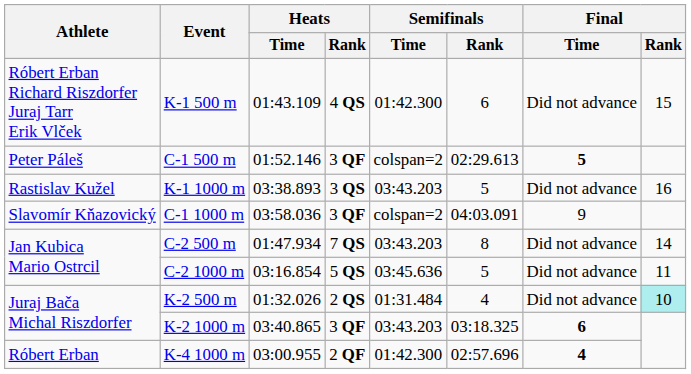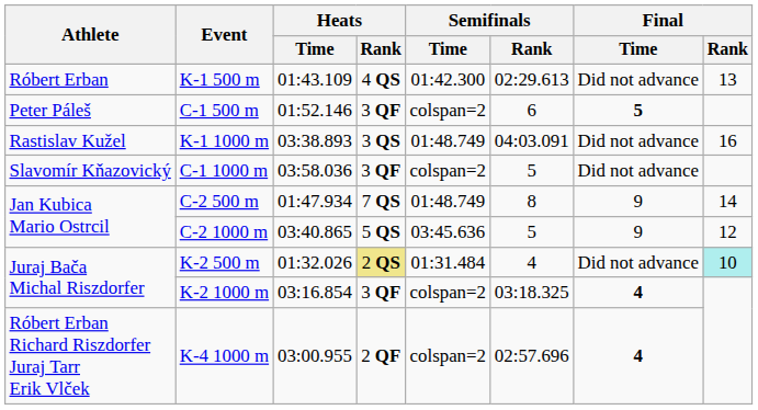K-1 500 m | Athlete: Róbert Erban Richard Riszdorfer Juraj Tarr Erik Vlček -> Róbert Erban
K-1 500 m | Semifinals / Rank: 6 -> 02:29.613
K-1 500 m | Final / Rank: 15 -> 13
C-1 500 m | Semifinals / Rank: 02:29.613 -> 6
K-1 1000 m | Semifinals / Time: 03:43.203 -> 01:48.749
K-1 1000 m | Semifinals / Rank: 5 -> 04:03.091
C-1 1000 m | Semifinals / Rank: 04:03.091 -> 5
C-1 1000 m | Final / Time: 9 -> Did not advance
C-2 500 m | Semifinals / Time: 03:43.203 -> 01:48.749
C-2 500 m | Final / Time: Did not advance -> 9
C-2 1000 m | Heats / Time: 03:16.854 -> 03:40.865
C-2 1000 m | Final / Time: Did not advance -> 9
C-2 1000 m | Final / Rank: 11 -> 12
K-2 500 m | Heats / Rank: no background -> khaki background
K-2 1000 m | Heats / Time: 03:40.865 -> 03:16.854
K-2 1000 m | Semifinals / Time: 03:43.203 -> colspan=2
K-2 1000 m | Final / Time: 6 -> 4
K-4 1000 m | Athlete: Róbert Erban -> Róbert Erban Richard Riszdorfer Juraj Tarr Erik Vlček
K-4 1000 m | Semifinals / Time: 01:42.300 -> colspan=2
